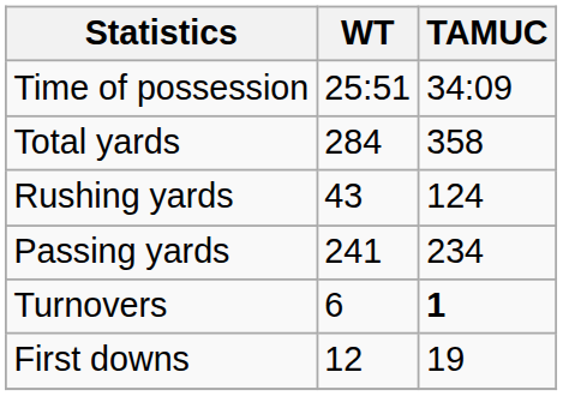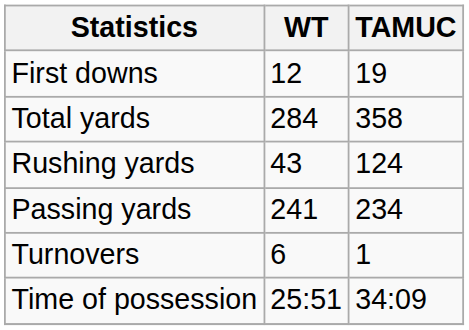rows swapped: First downs <-> Time of possession
Turnovers | TAMUC: bold -> normal
